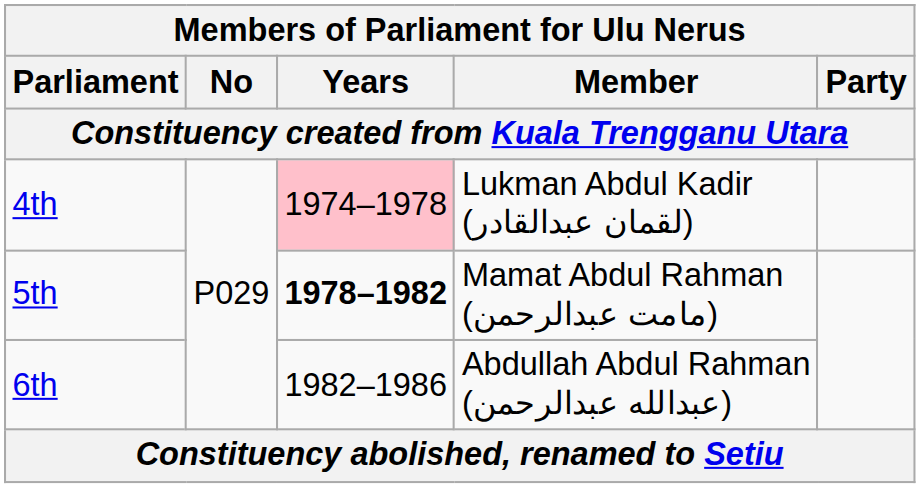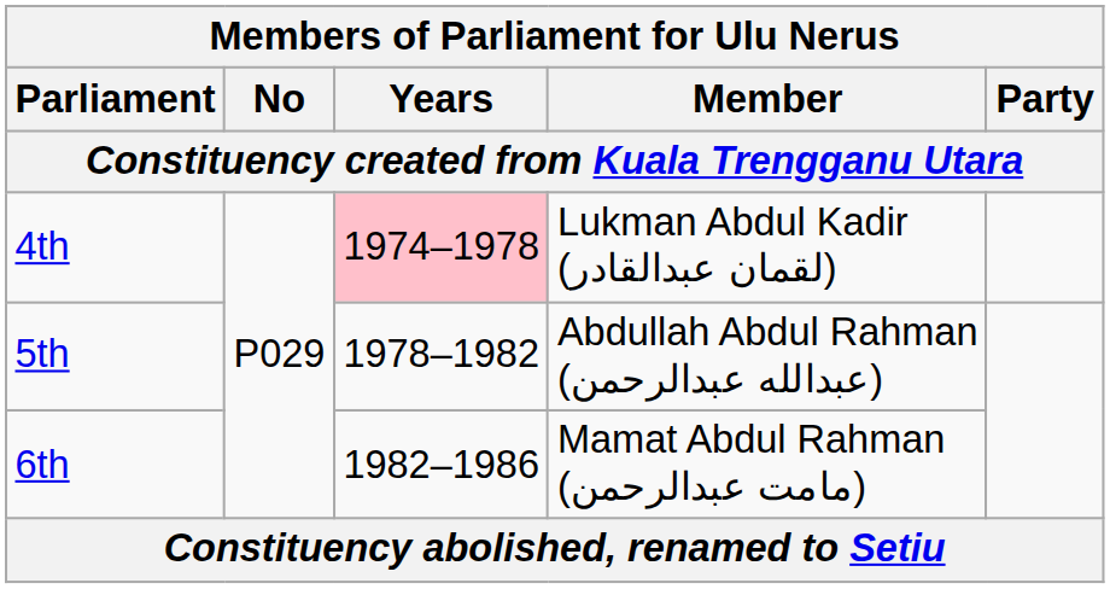5th | Years: bold -> normal
5th | Member: Mamat Abdul Rahman (مامت عبدالرحمن) -> Abdullah Abdul Rahman (عبدالله عبدالرحمن)
6th | Member: Abdullah Abdul Rahman (عبدالله عبدالرحمن) -> Mamat Abdul Rahman (مامت عبدالرحمن)
